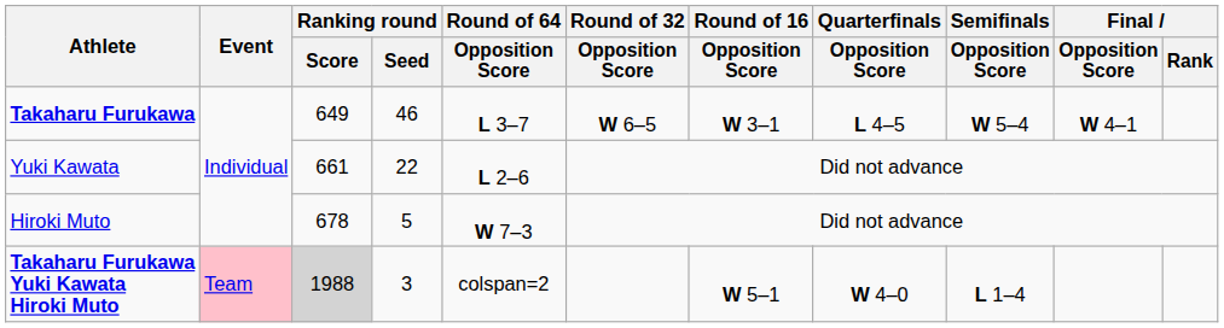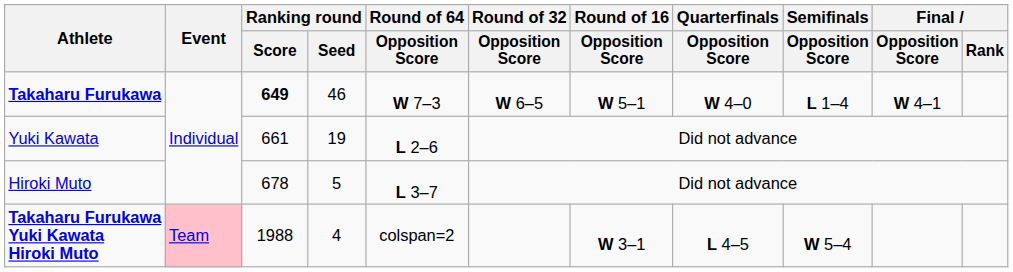Takaharu Furukawa | Ranking round / Score: normal -> bold
Takaharu Furukawa | Round of 64 / Opposition Score: L 3–7 -> W 7–3
Takaharu Furukawa | Round of 16 / Opposition Score: W 3–1 -> W 5–1
Takaharu Furukawa | Quarterfinals / Opposition Score: L 4–5 -> W 4–0
Takaharu Furukawa | Semifinals / Opposition Score: W 5–4 -> L 1–4
Yuki Kawata | Ranking round / Seed: 22 -> 19
Hiroki Muto | Round of 64 / Opposition Score: W 7–3 -> L 3–7
Takaharu Furukawa Yuki Kawata Hiroki Muto | Ranking round / Score: lightgrey background -> no background
Takaharu Furukawa Yuki Kawata Hiroki Muto | Ranking round / Seed: 3 -> 4
Takaharu Furukawa Yuki Kawata Hiroki Muto | Round of 16 / Opposition Score: W 5–1 -> W 3–1
Takaharu Furukawa Yuki Kawata Hiroki Muto | Quarterfinals / Opposition Score: W 4–0 -> L 4–5
Takaharu Furukawa Yuki Kawata Hiroki Muto | Semifinals / Opposition Score: L 1–4 -> W 5–4
